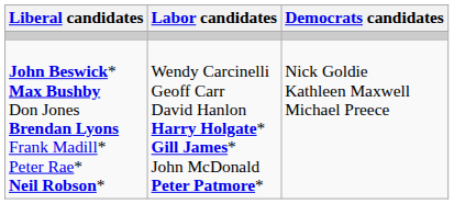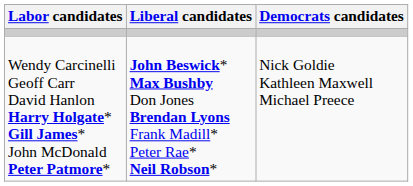columns swapped: Labor candidates <-> Liberal candidates
